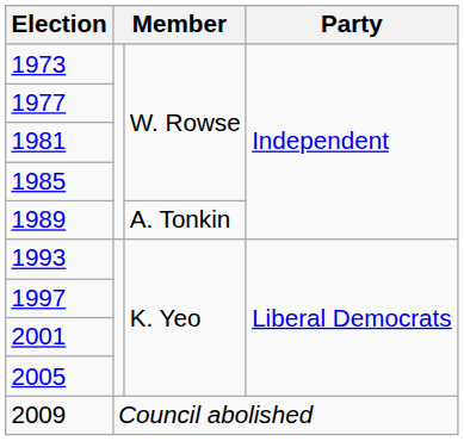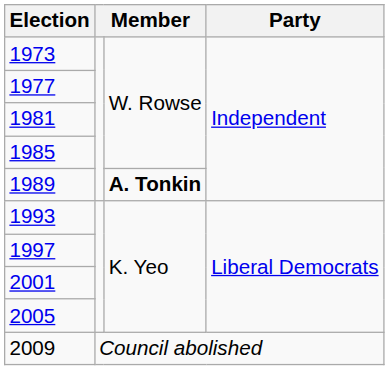1989 | column 3: normal -> bold
